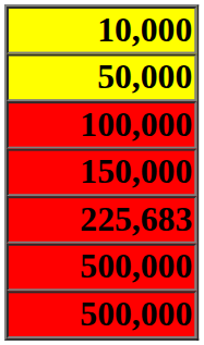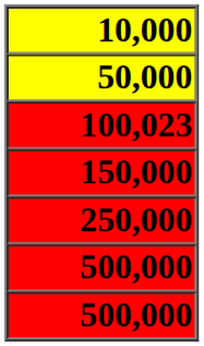row 3 | column 1: 100,000 -> 100,023
row 5 | column 1: 225,683 -> 250,000
